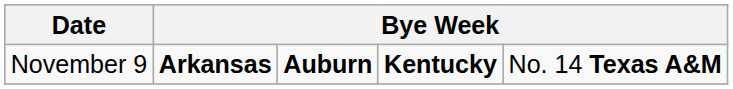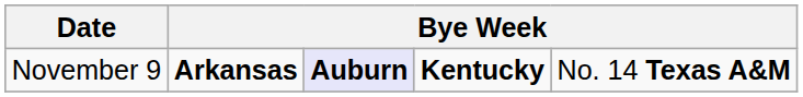November 9 | column 3: no background -> lavender background
